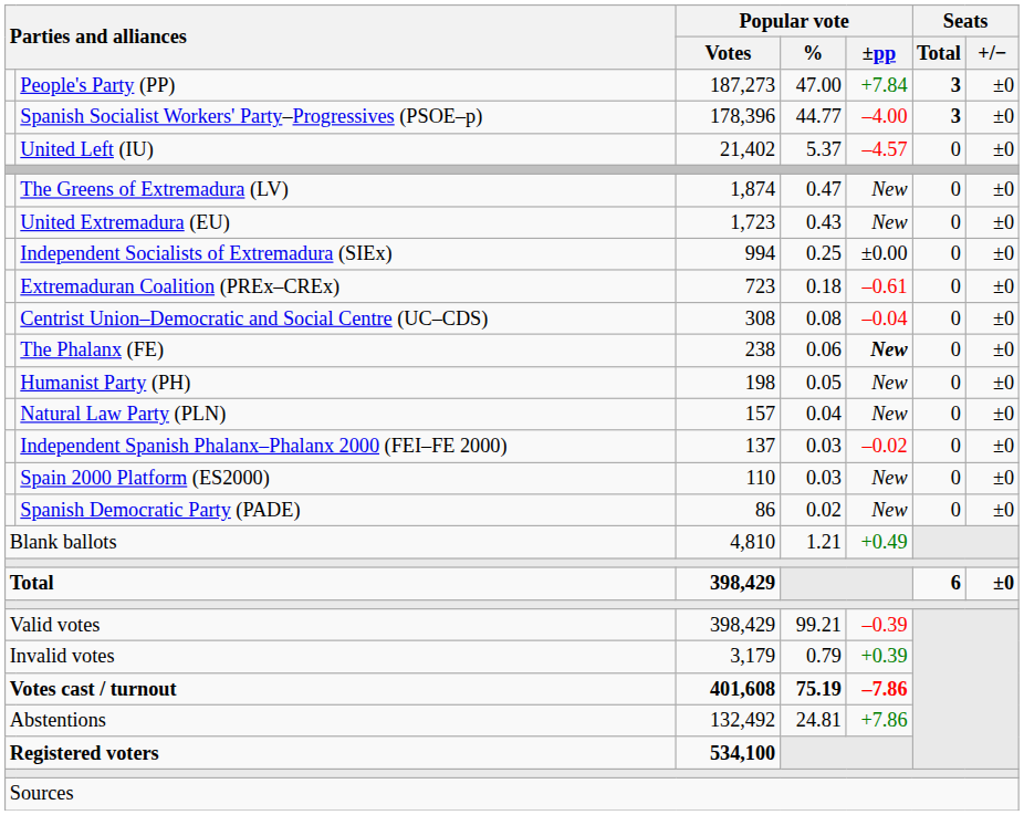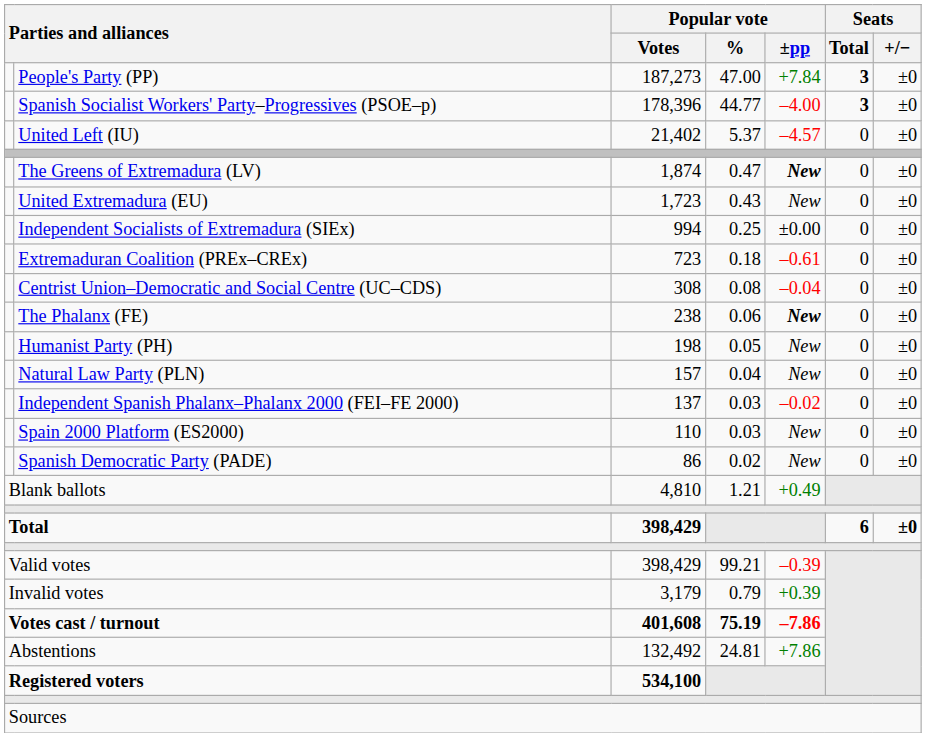The Greens of Extremadura (LV) | Popular vote / ±pp: normal -> bold
